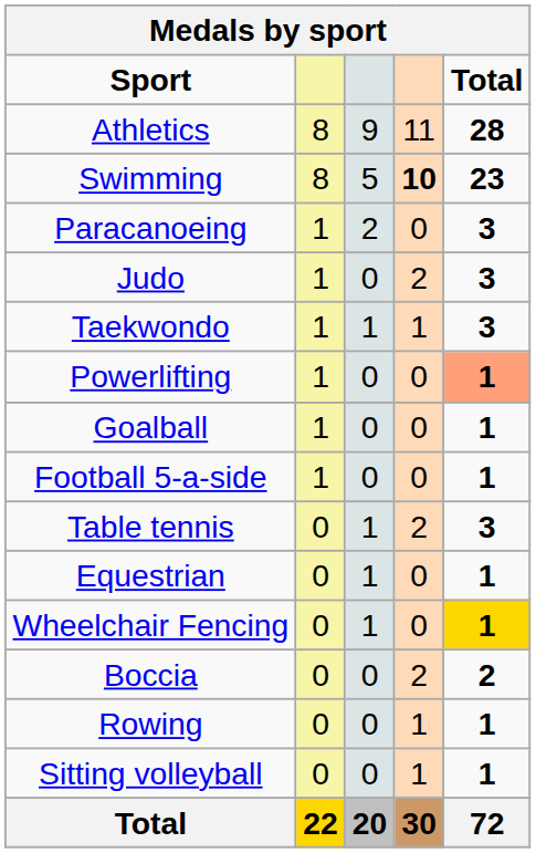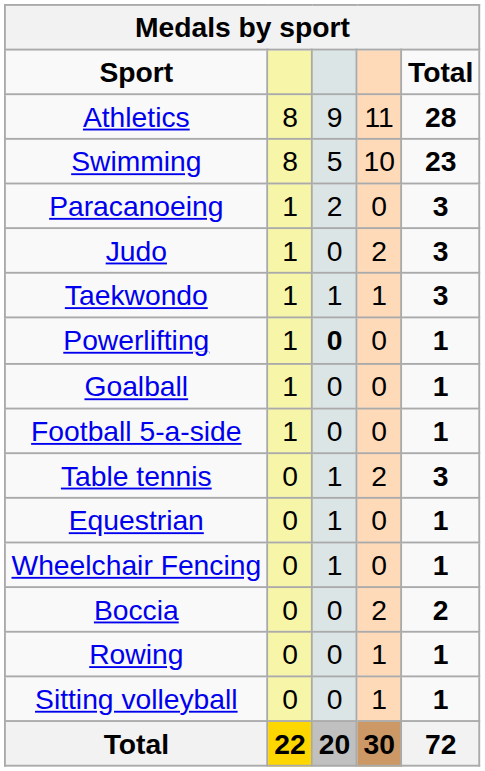Swimming | column 4: bold -> normal
Powerlifting | column 3: normal -> bold
Powerlifting | Total: lightsalmon background -> no background
Wheelchair Fencing | Total: gold background -> no background
